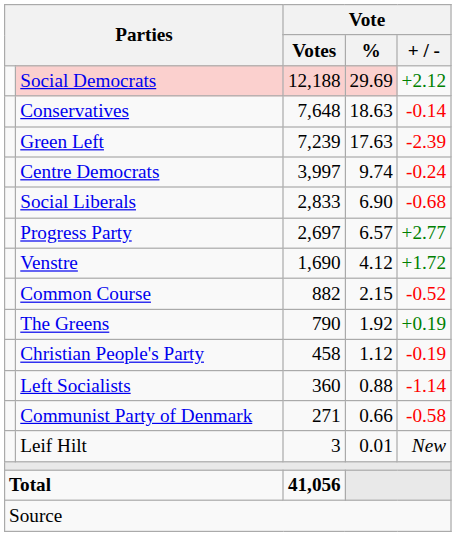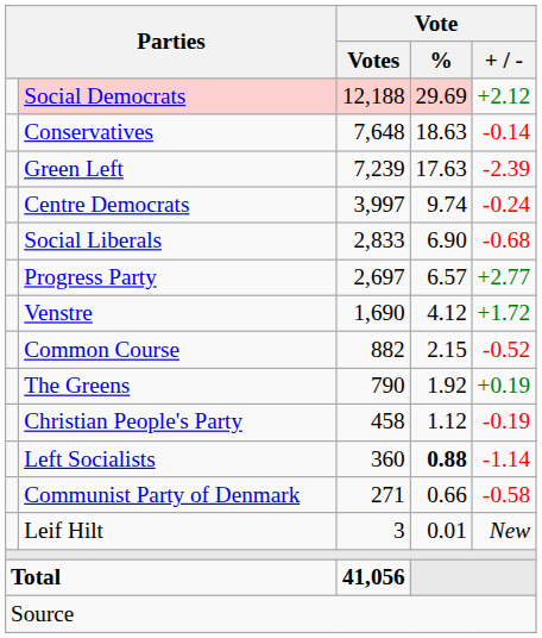Left Socialists | Vote / %: normal -> bold
